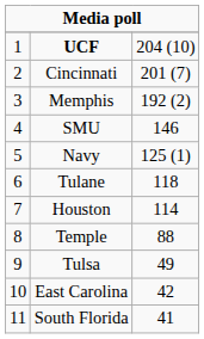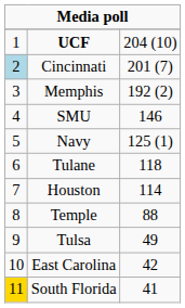Cincinnati | column 1: no background -> lightblue background
South Florida | column 1: no background -> gold background
